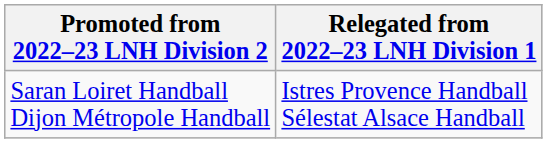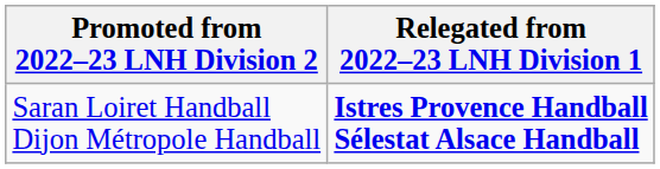Saran Loiret Handball Dijon Métropole Handball | Relegated from 2022–23 LNH Division 1: normal -> bold
